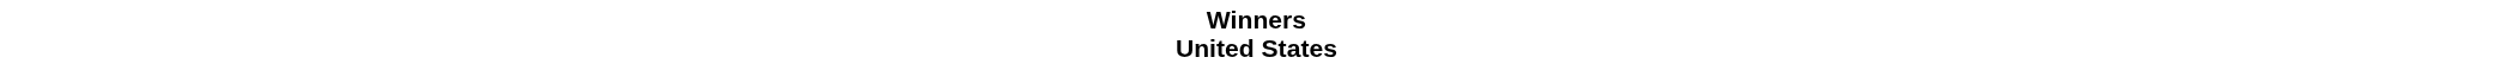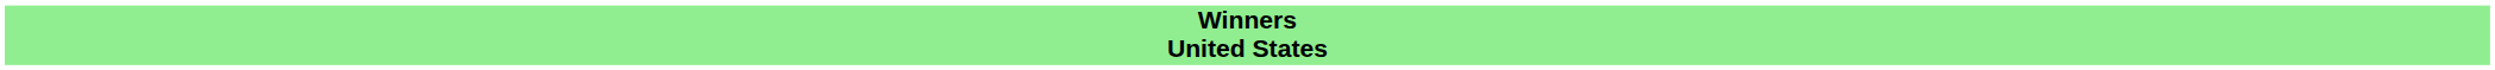row 1 | column 1: no background -> lightgreen background
